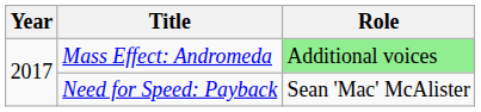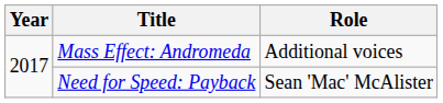Mass Effect: Andromeda | Role: lightgreen background -> no background
